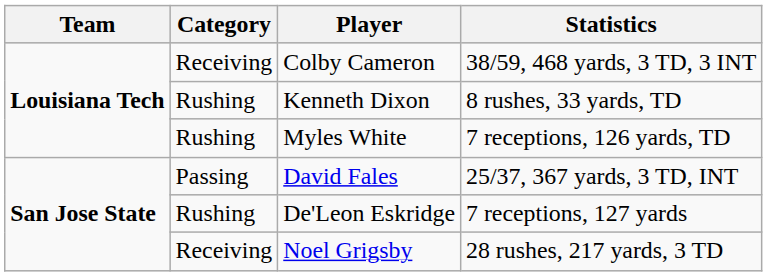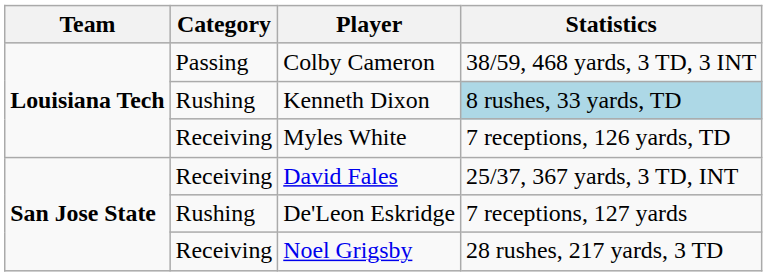Colby Cameron | Category: Receiving -> Passing
Kenneth Dixon | Statistics: no background -> lightblue background
Myles White | Category: Rushing -> Receiving
David Fales | Category: Passing -> Receiving
